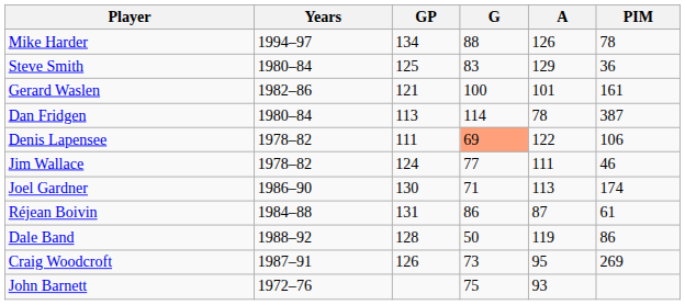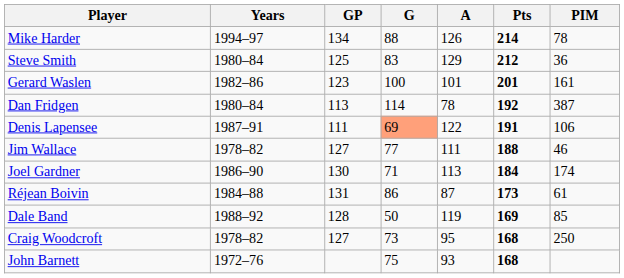+ column: Pts | 214 | 212 | 201 | 192 | 191 | 188 | 184 | 173 | 169 | 168 | 168
Gerard Waslen | GP: 121 -> 123
Denis Lapensee | Years: 1978–82 -> 1987–91
Jim Wallace | GP: 124 -> 127
Dale Band | PIM: 86 -> 85
Craig Woodcroft | Years: 1987–91 -> 1978–82
Craig Woodcroft | GP: 126 -> 127
Craig Woodcroft | PIM: 269 -> 250
